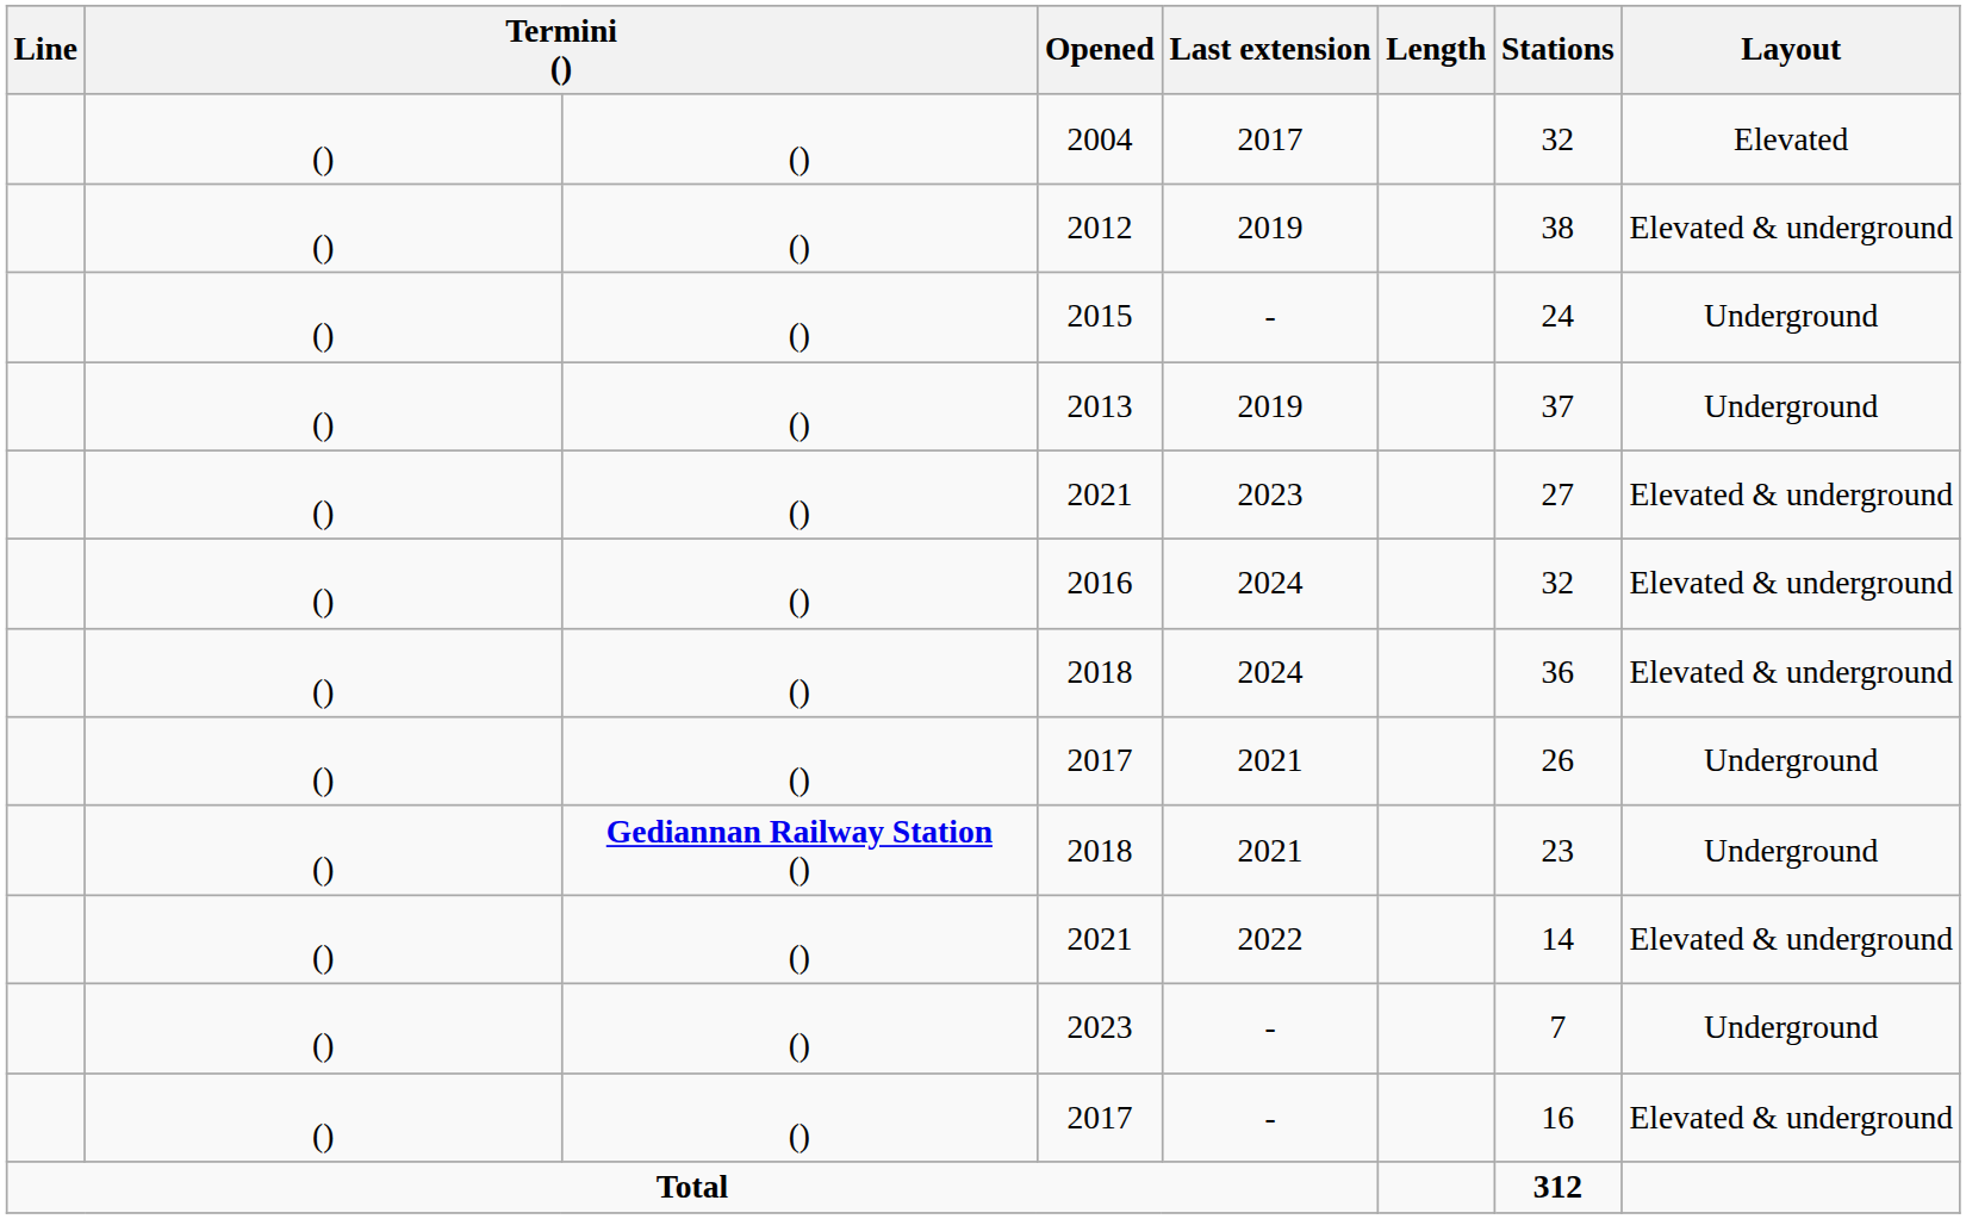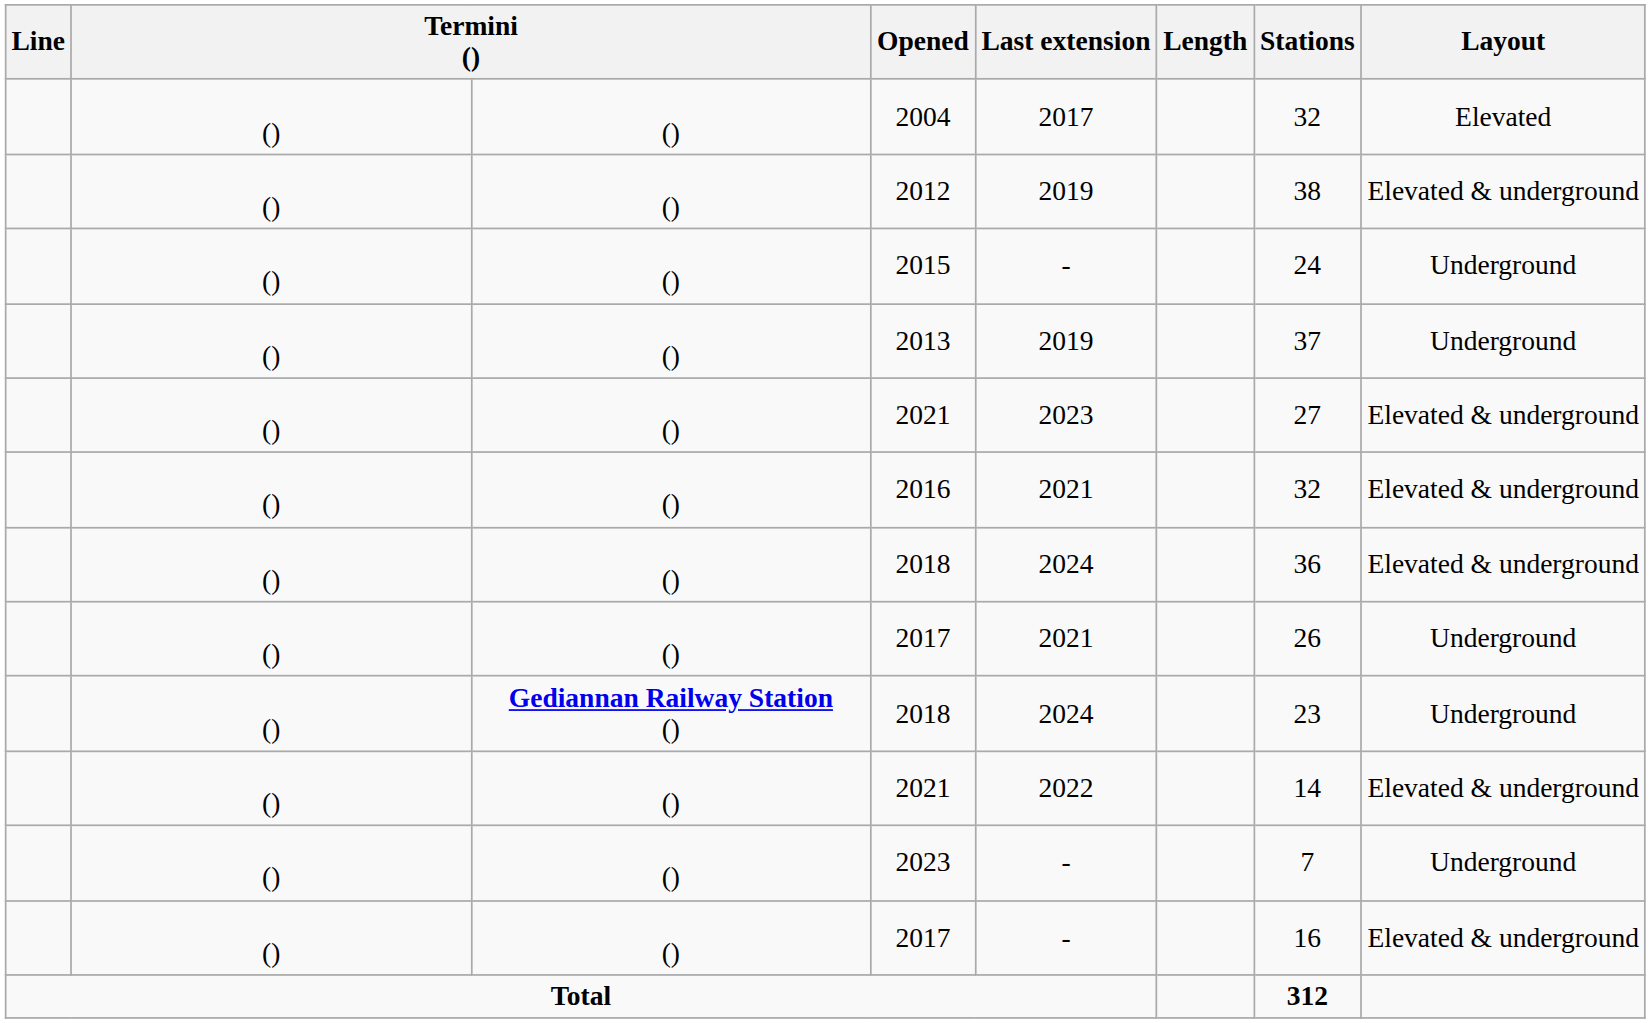2016 | Last extension: 2024 -> 2021
Gediannan Railway Station () / 2018 | Last extension: 2021 -> 2024
